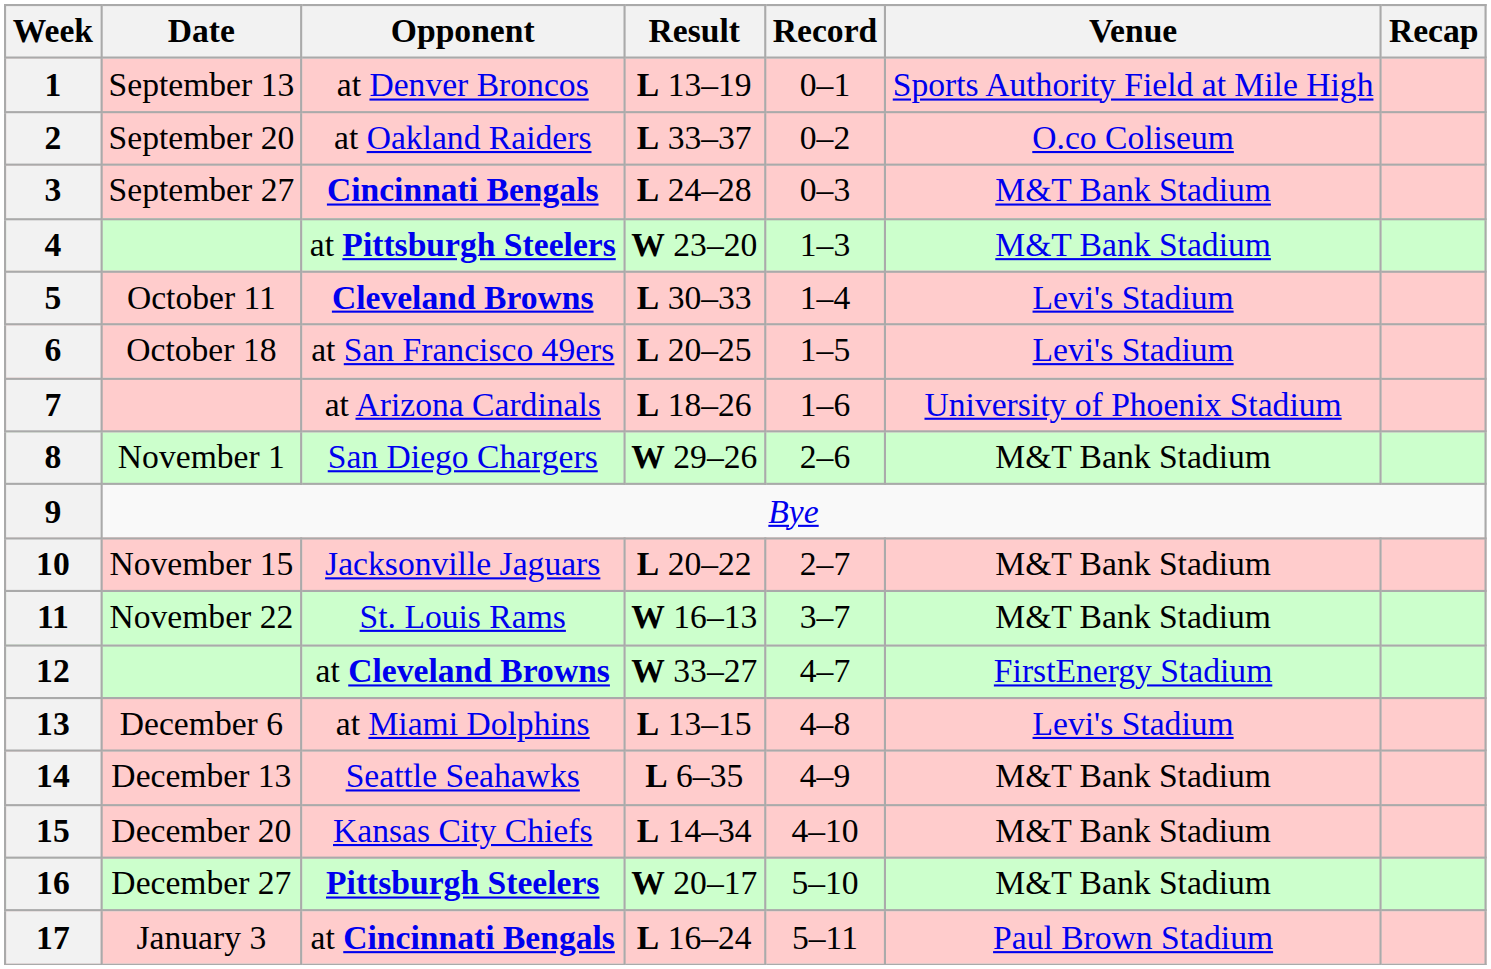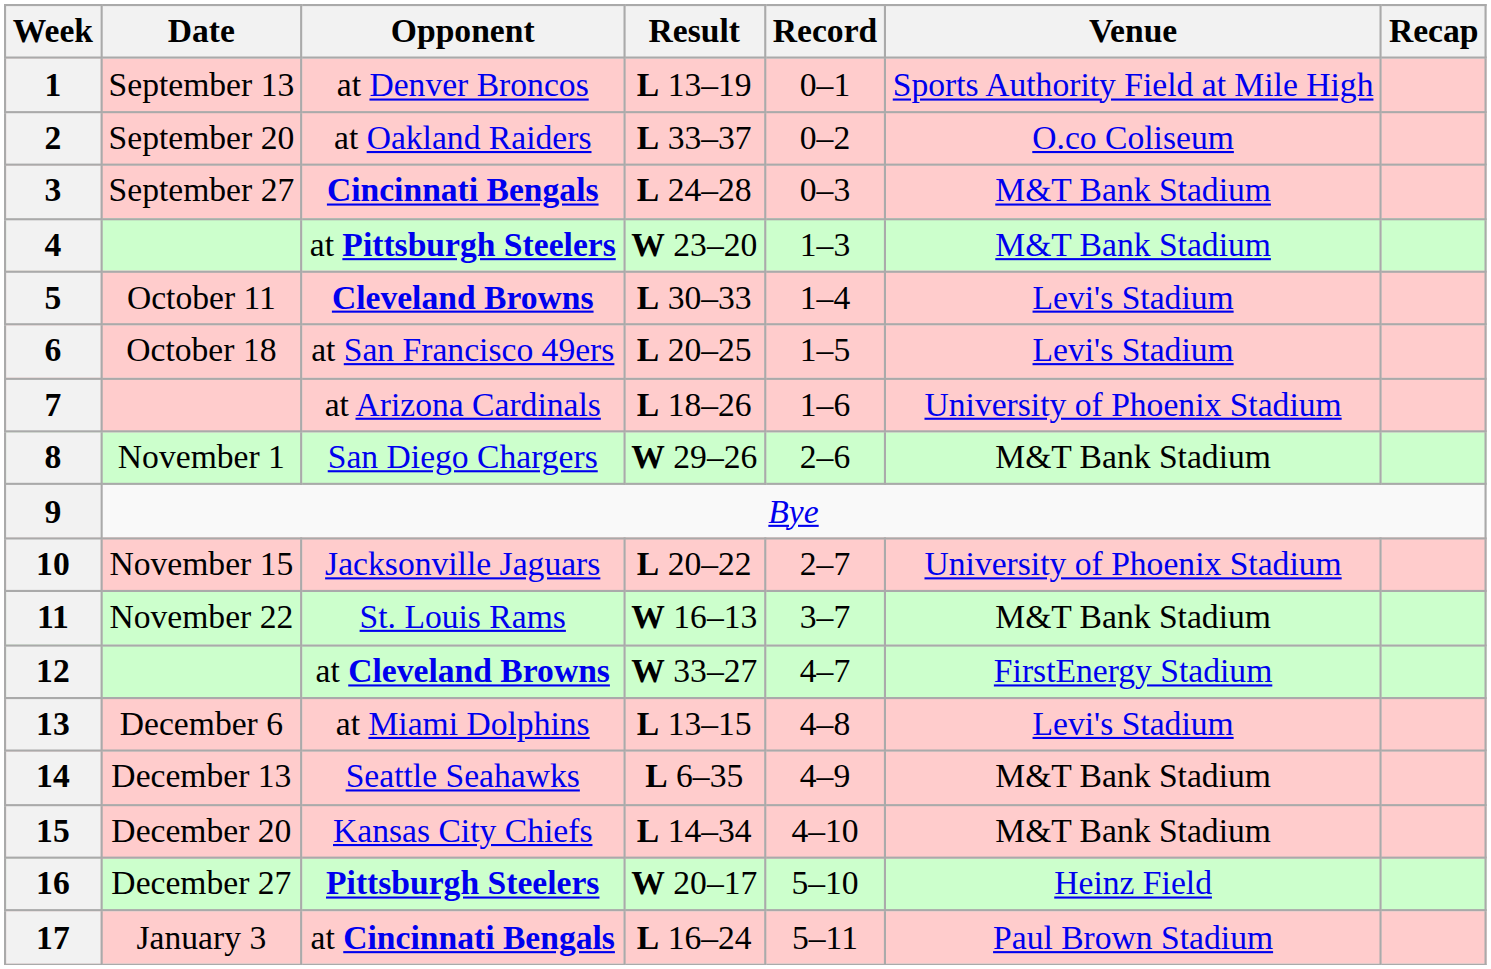10 | Venue: M&T Bank Stadium -> University of Phoenix Stadium
16 | Venue: M&T Bank Stadium -> Heinz Field
